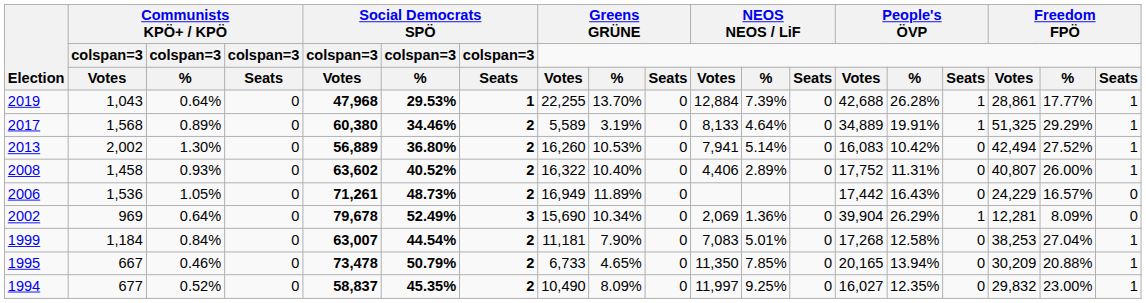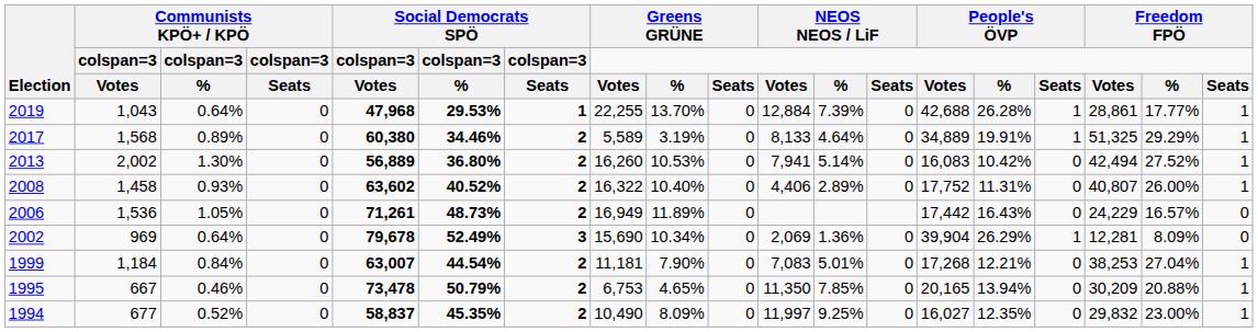1999 | People's ÖVP / %: 12.58% -> 12.21%
1995 | Greens GRÜNE / Votes: 6,733 -> 6,753
